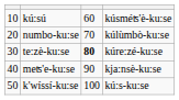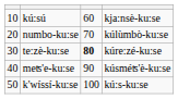kú:sú | column 4: kúsméʦ'è-ku:se -> kja:nsè-ku:se
meʦ'e-ku:se | column 4: kja:nsè-ku:se -> kúsméʦ'è-ku:se
